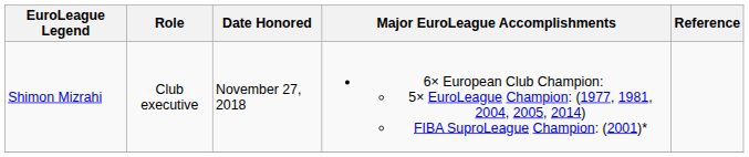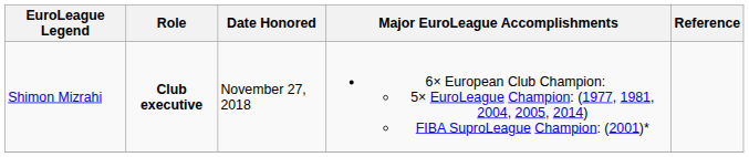Shimon Mizrahi | Role: normal -> bold
